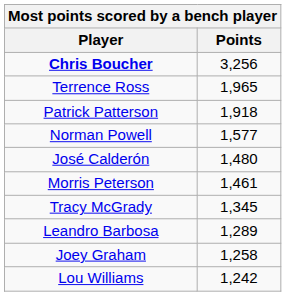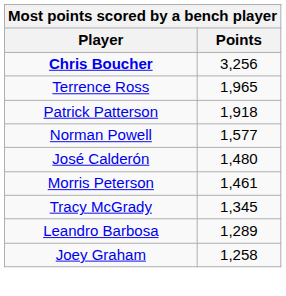- row: Lou Williams | 1,242
